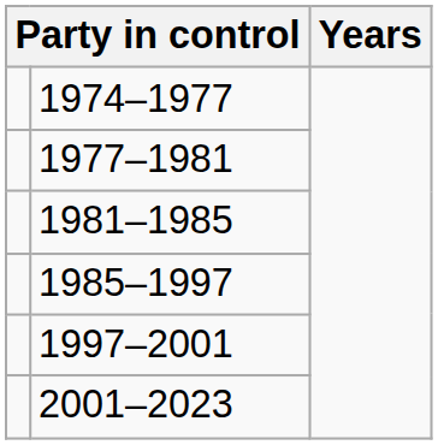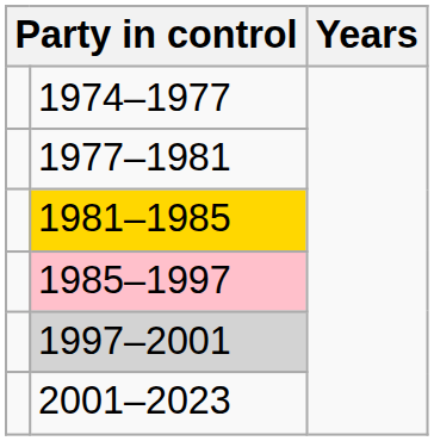1981–1985 | column 2: no background -> gold background
1985–1997 | column 2: no background -> pink background
1997–2001 | column 2: no background -> lightgrey background
